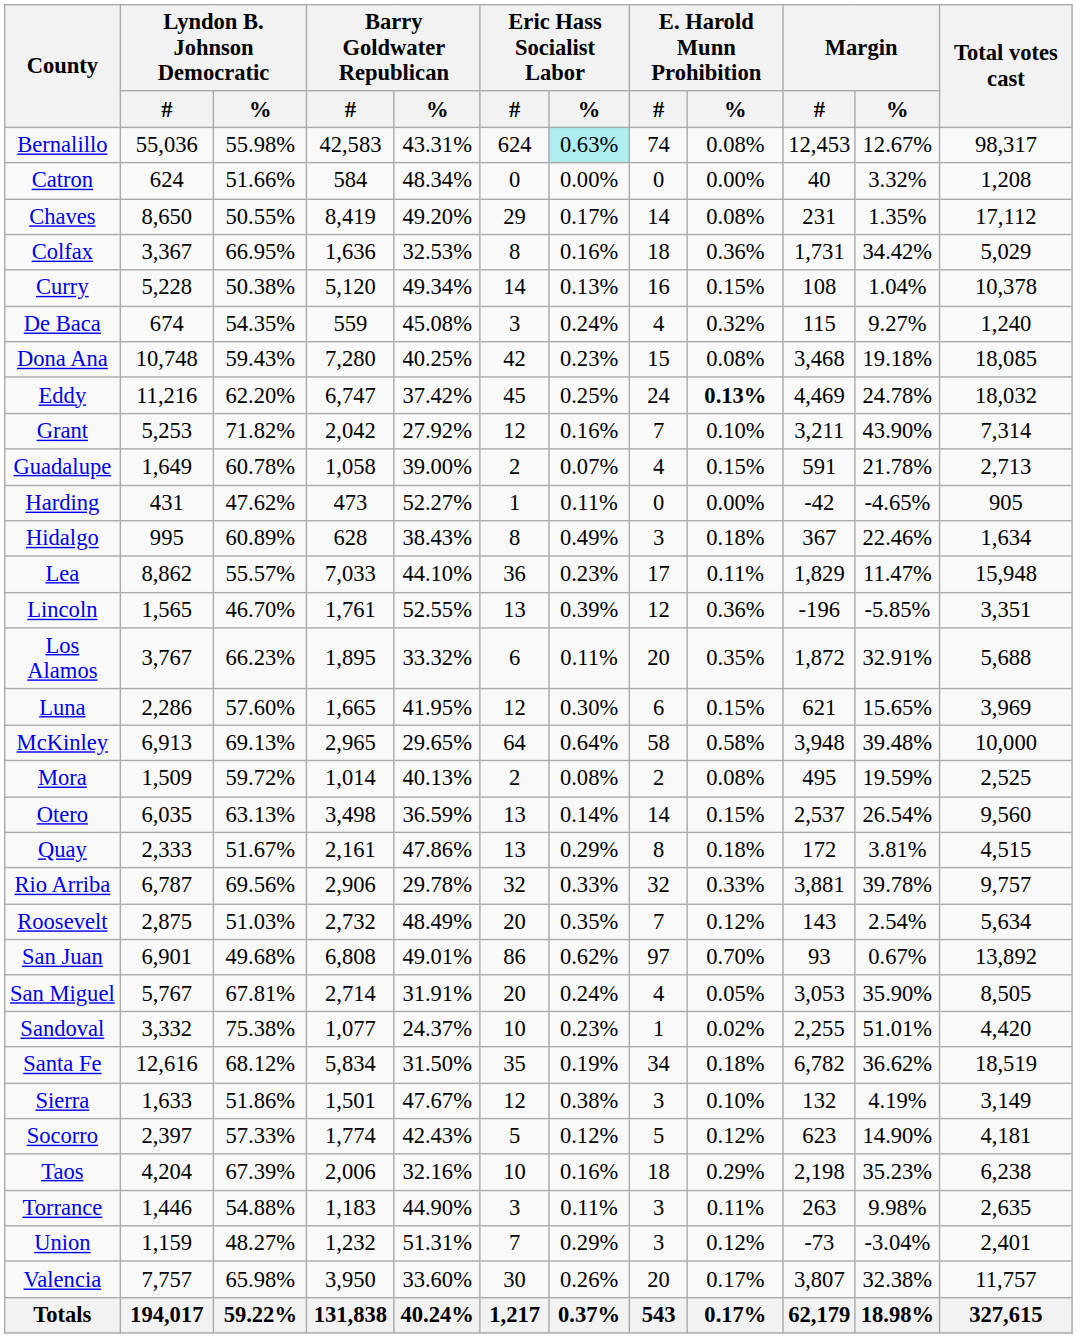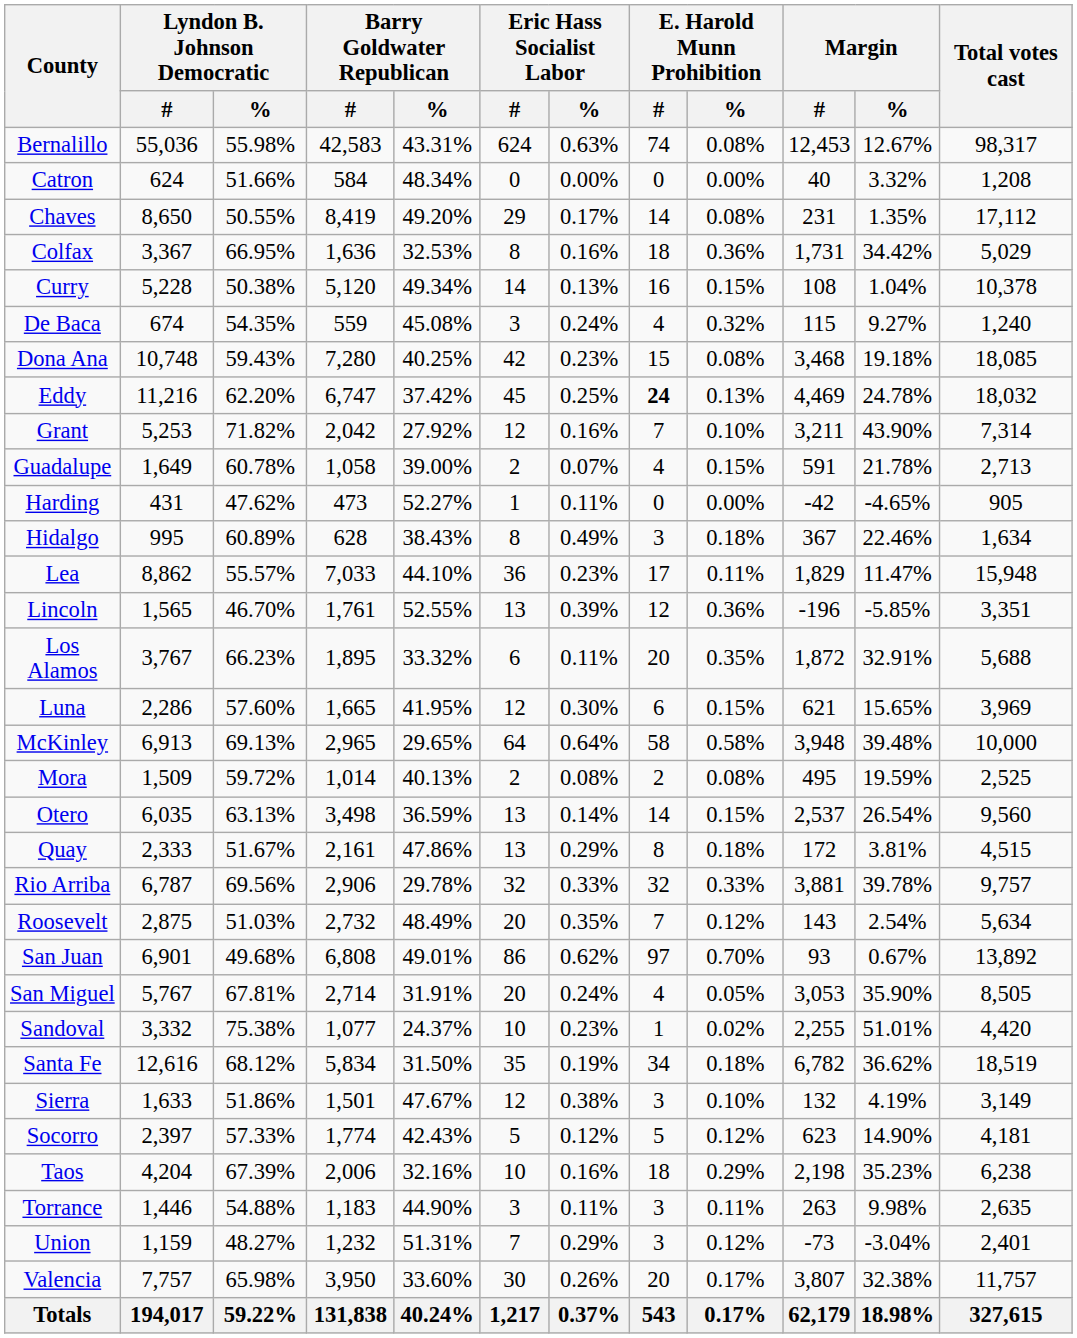Bernalillo | Eric Hass Socialist Labor / %: paleturquoise background -> no background
Eddy | E. Harold Munn Prohibition / #: normal -> bold
Eddy | E. Harold Munn Prohibition / %: bold -> normal
